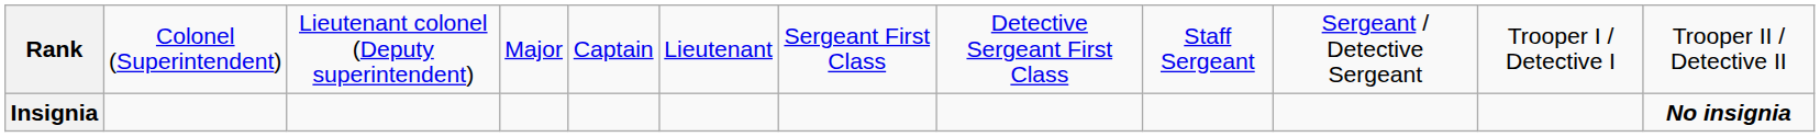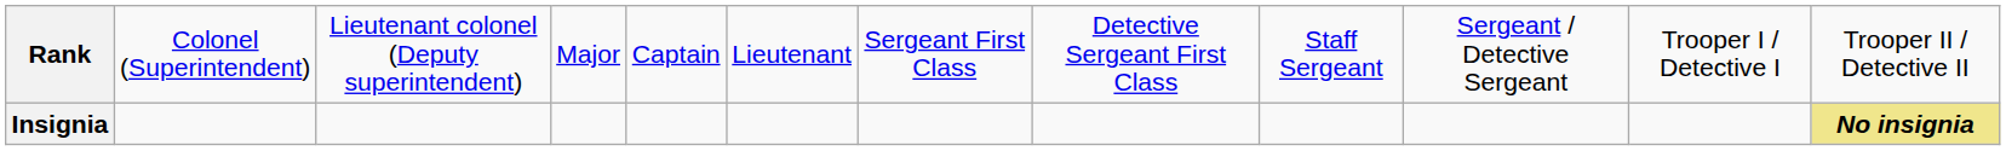Insignia | column 12: no background -> khaki background
